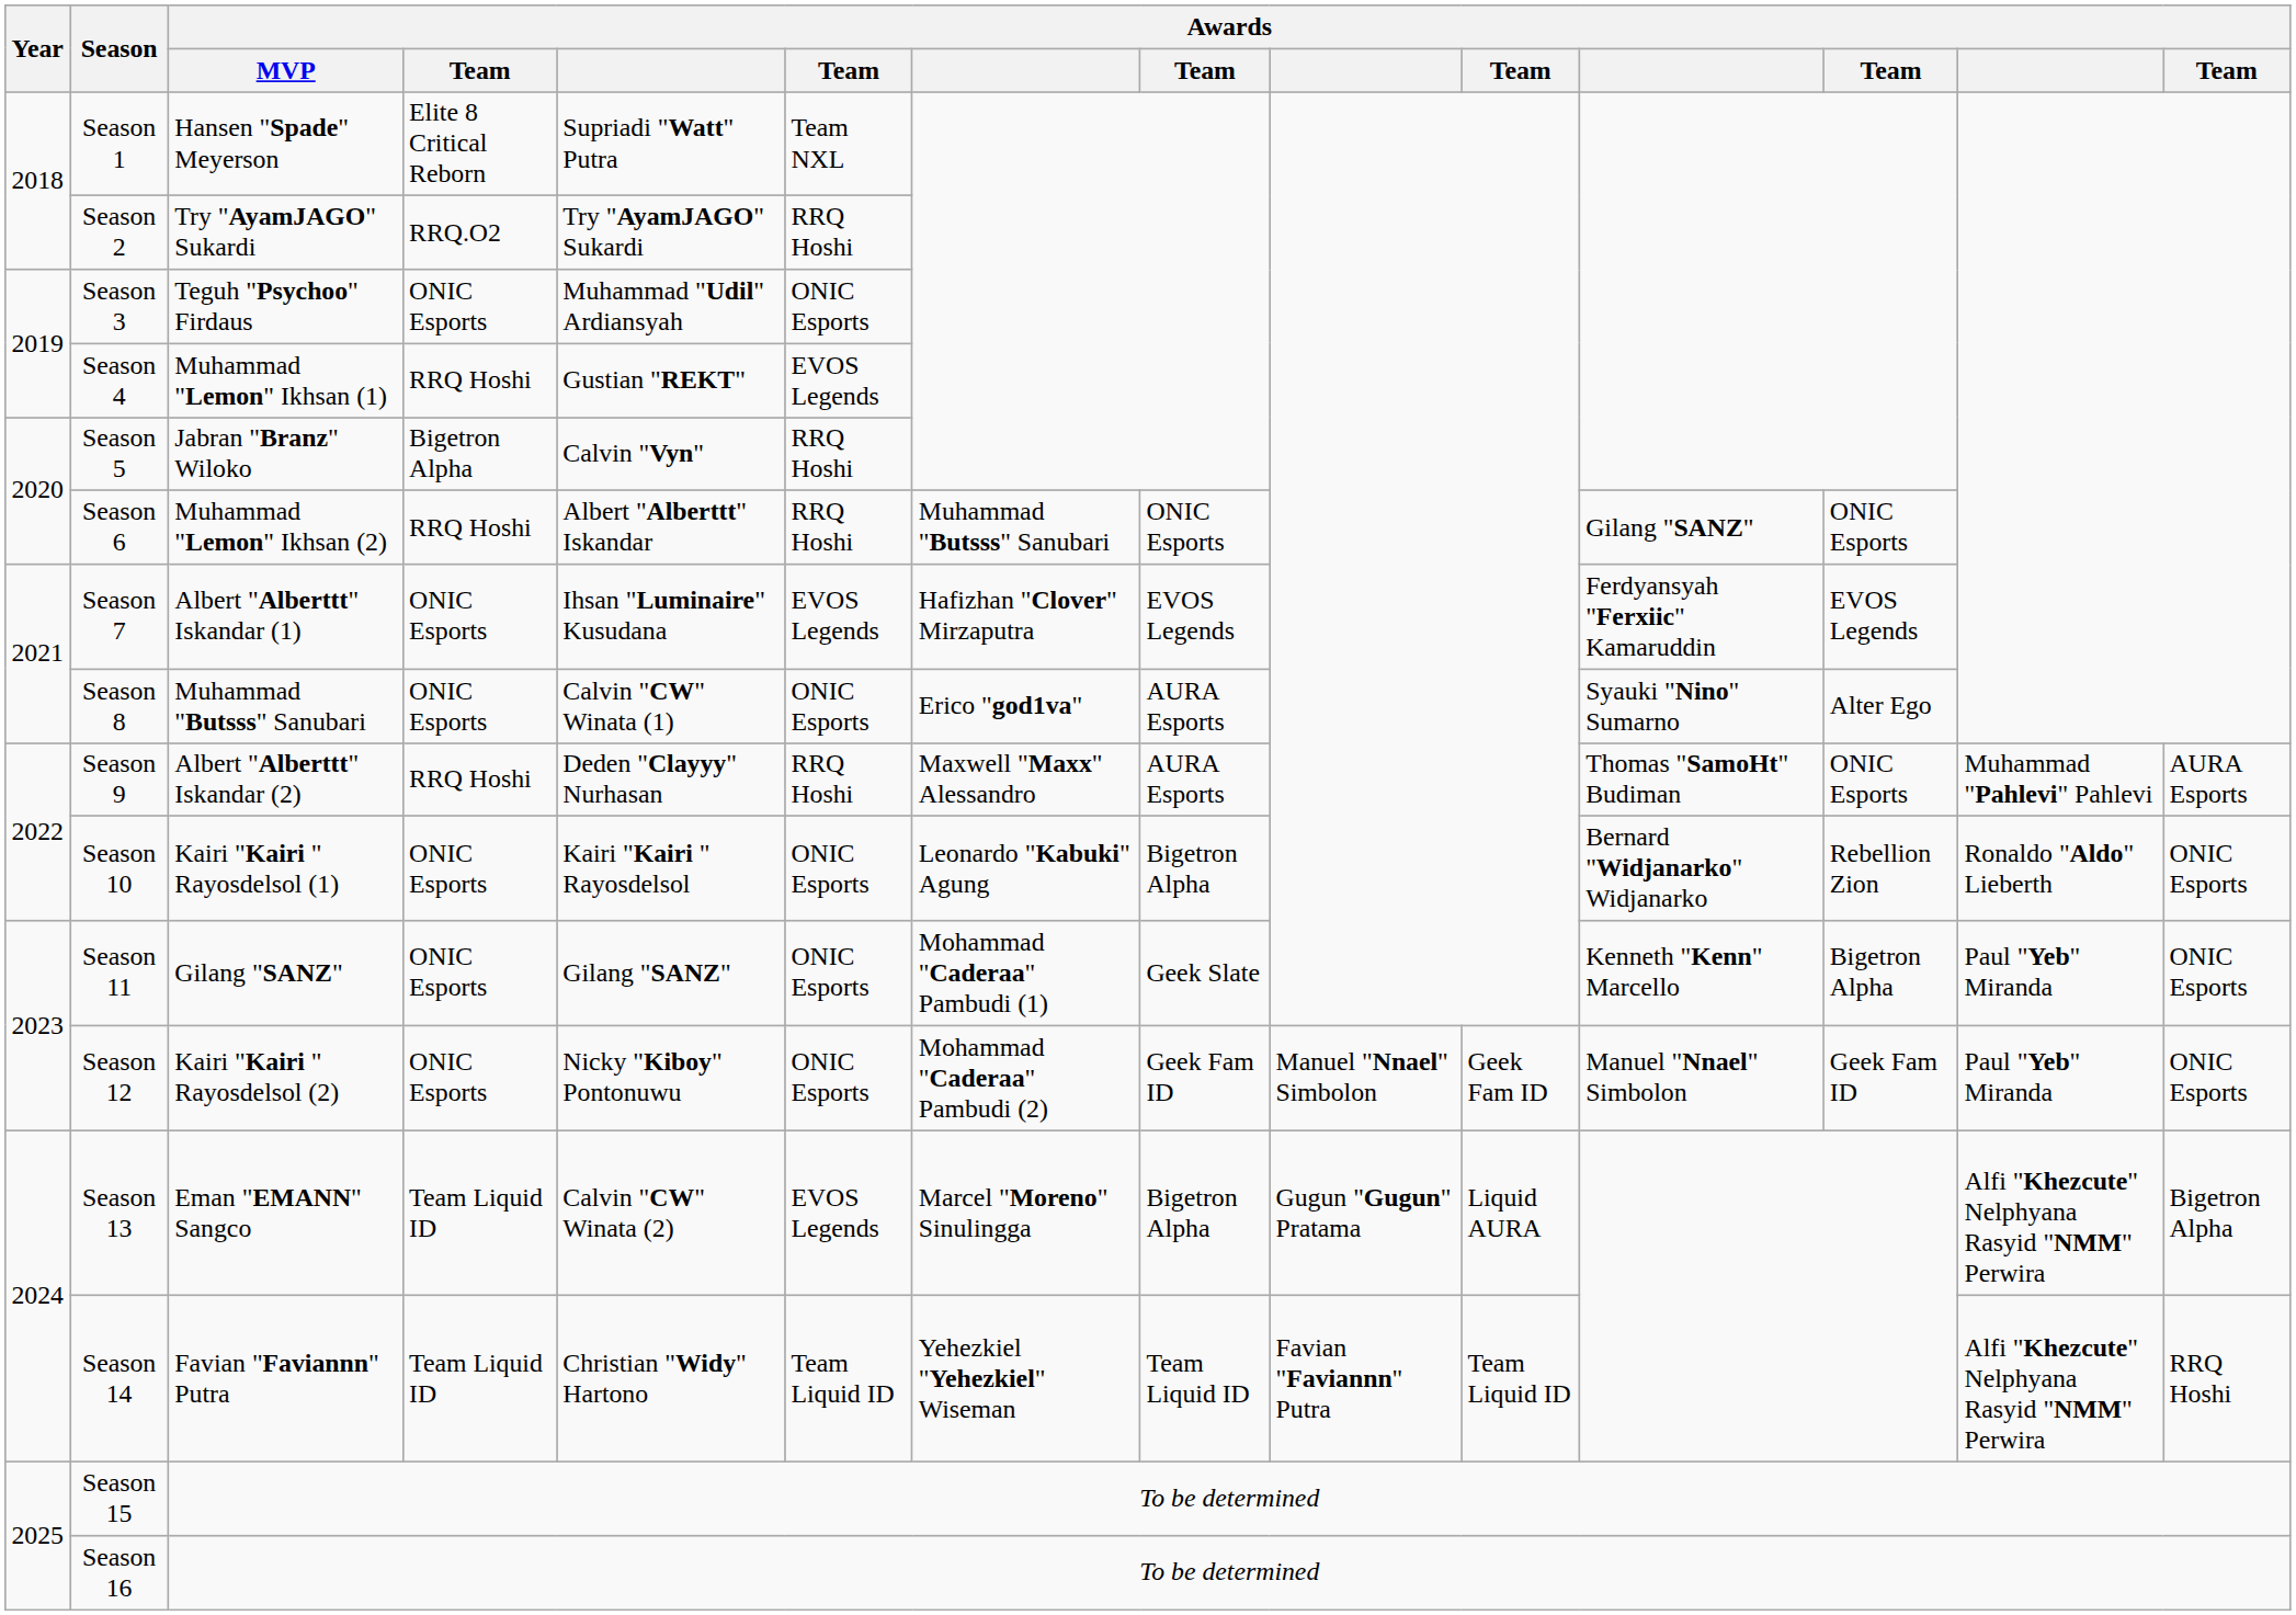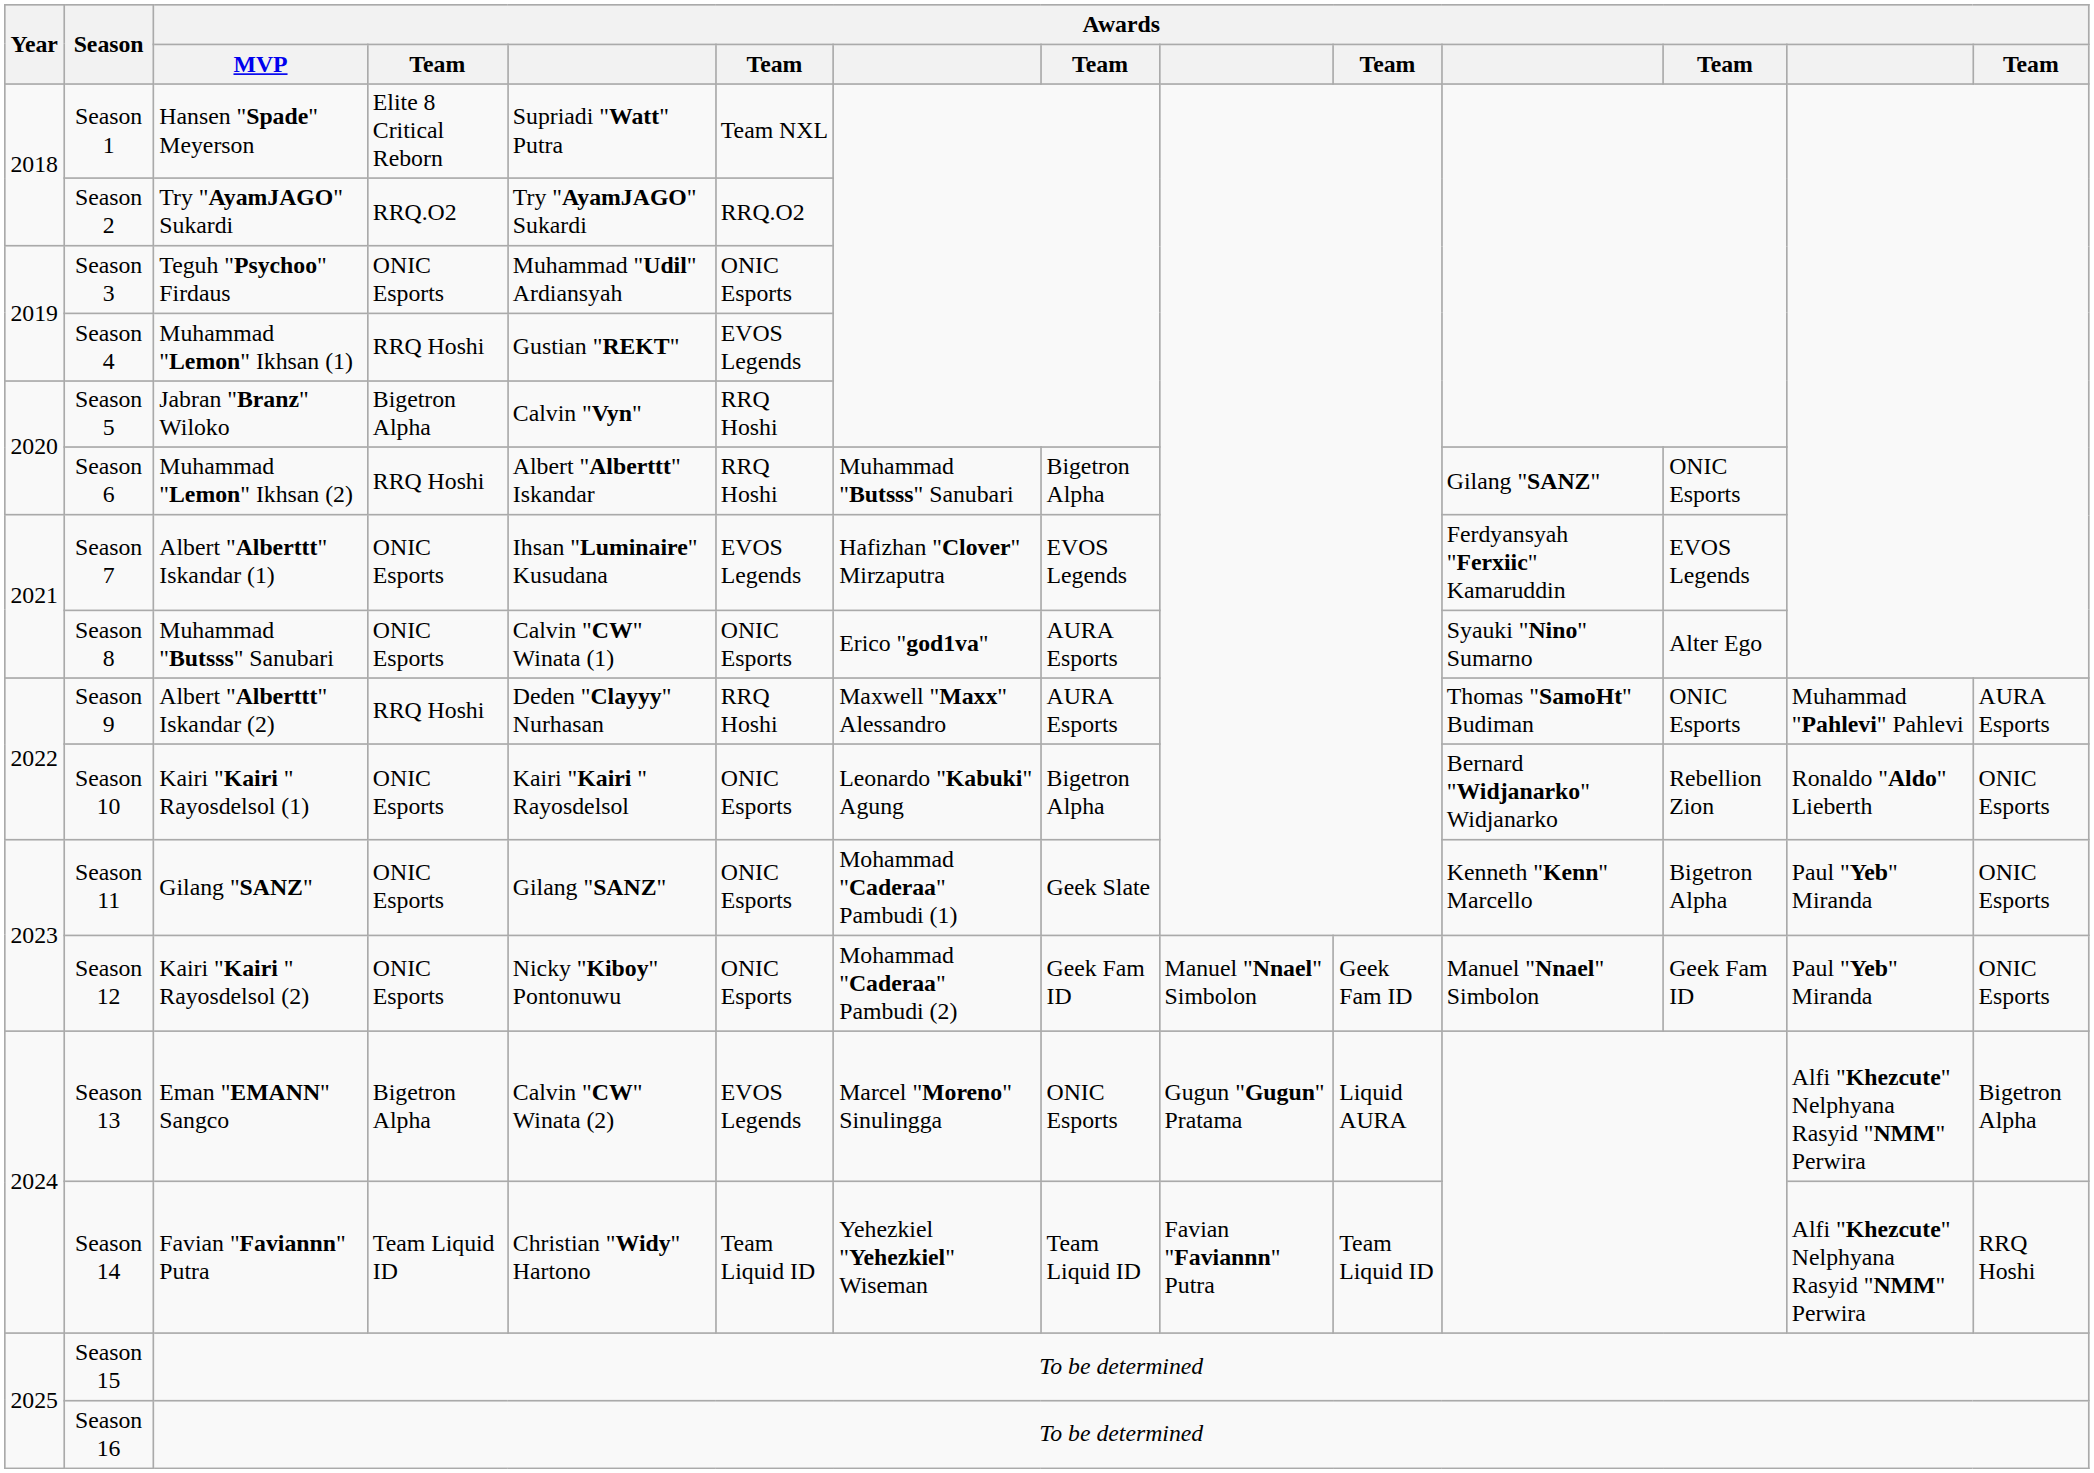Season 2 | column 6: RRQ Hoshi -> RRQ.O2
Season 6 | column 8: ONIC Esports -> Bigetron Alpha
Season 13 | column 4: Team Liquid ID -> Bigetron Alpha
Season 13 | column 8: Bigetron Alpha -> ONIC Esports
